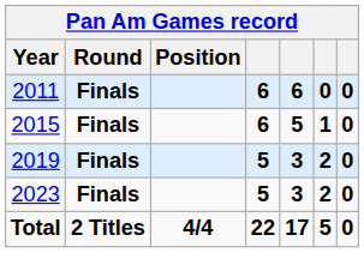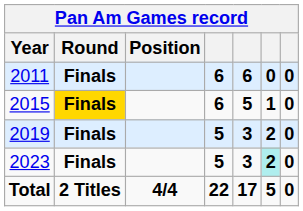2015 | Round: no background -> gold background
2023 | column 6: no background -> paleturquoise background
